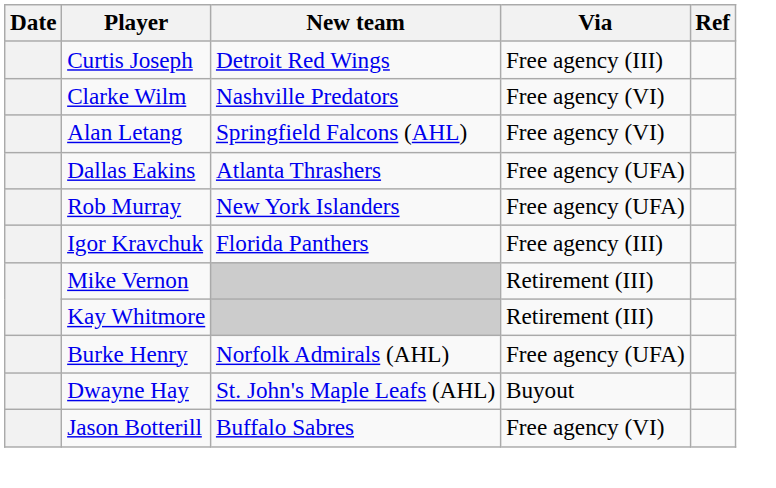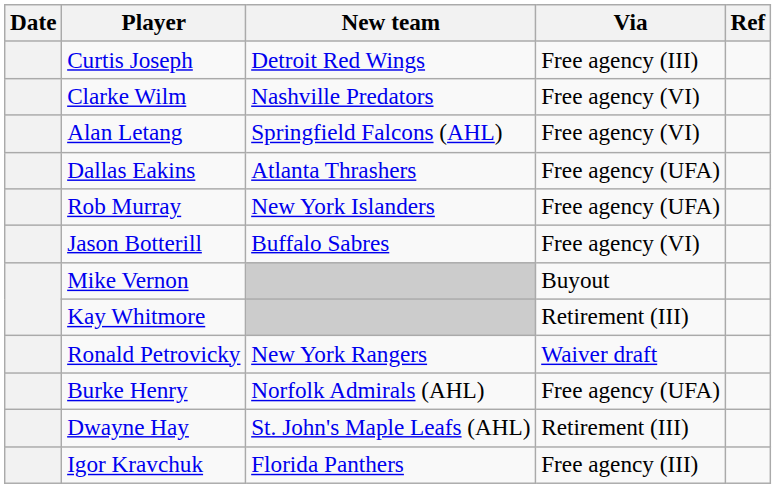rows swapped: Jason Botterill <-> Igor Kravchuk
Mike Vernon | Via: Retirement (III) -> Buyout
+ row: Ronald Petrovicky | New York Rangers | Waiver draft
Dwayne Hay | Via: Buyout -> Retirement (III)
